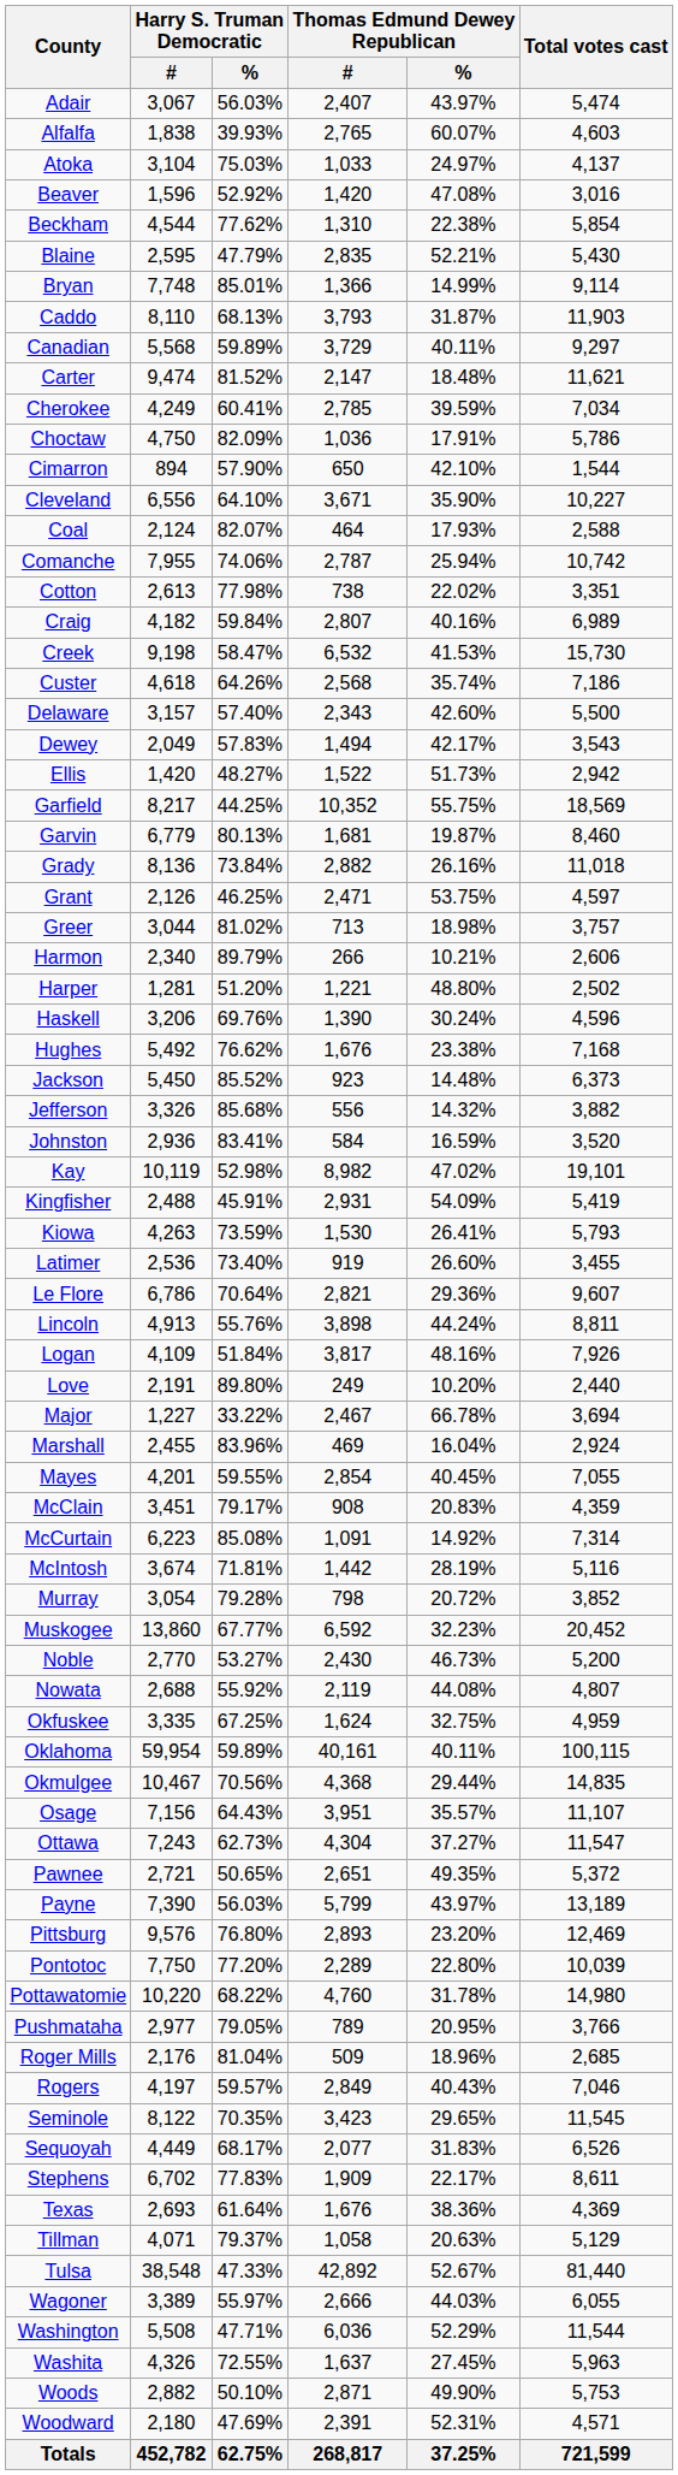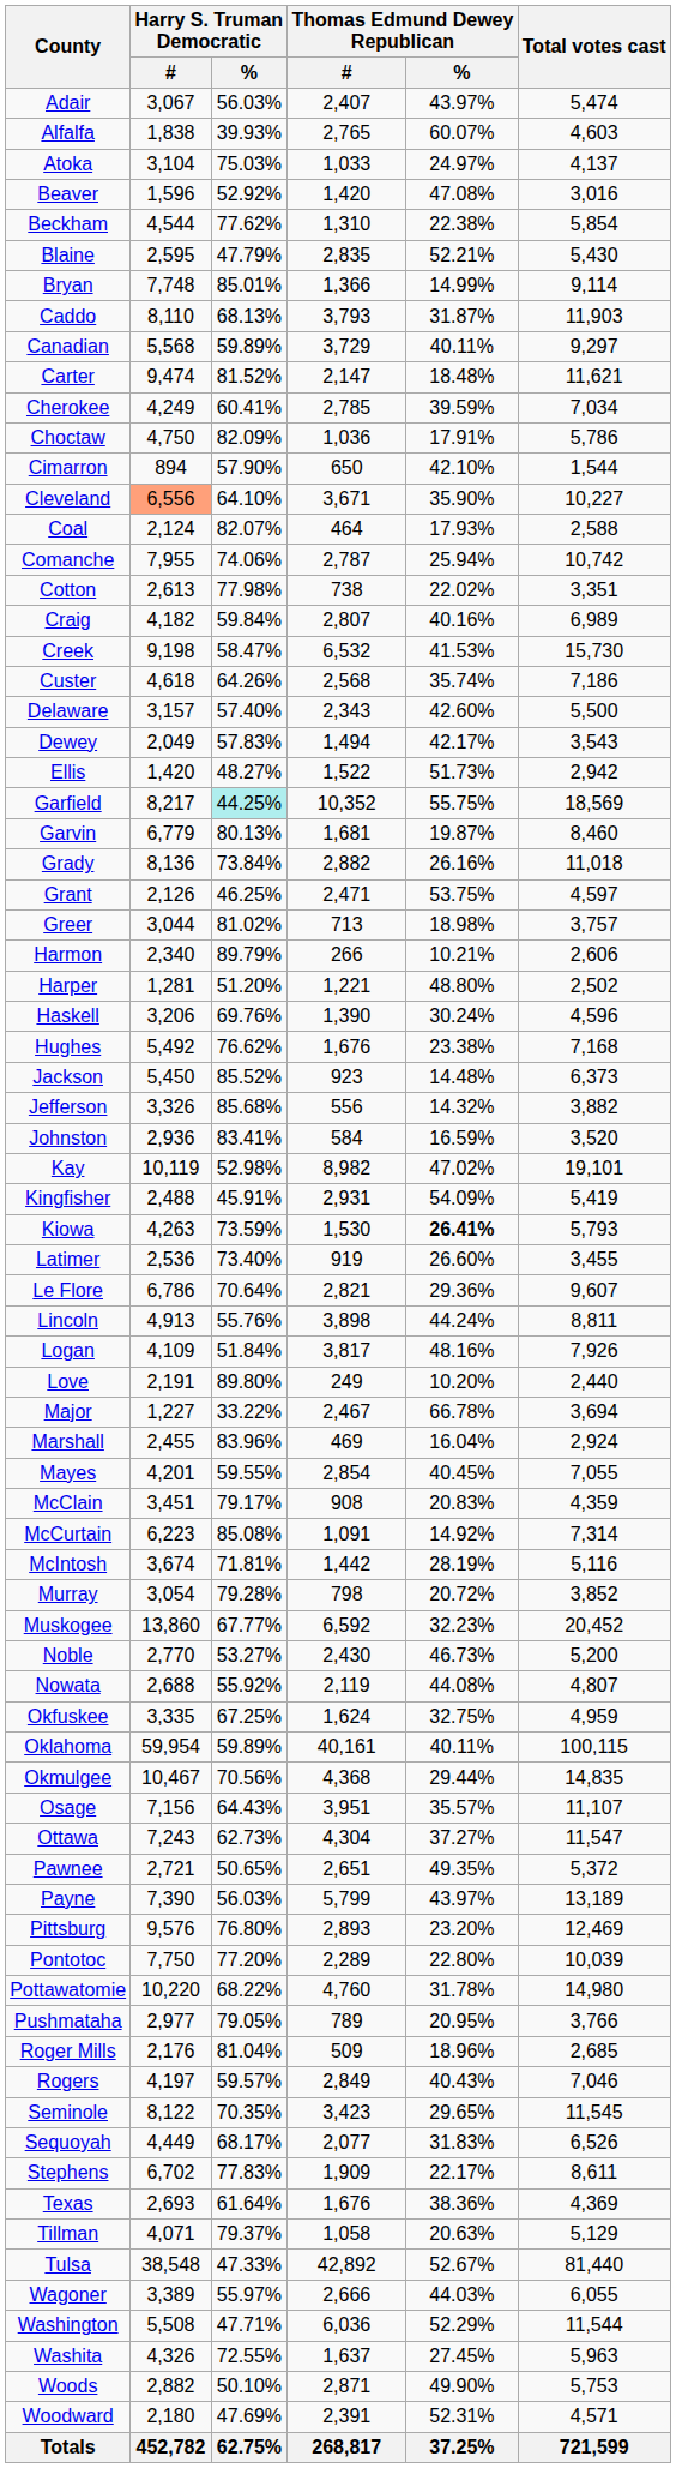Cleveland | Harry S. Truman Democratic / #: no background -> lightsalmon background
Garfield | Harry S. Truman Democratic / %: no background -> paleturquoise background
Kiowa | Thomas Edmund Dewey Republican / %: normal -> bold
